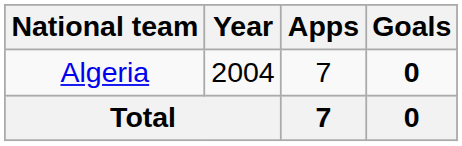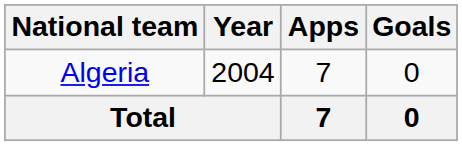Algeria | Goals: bold -> normal
